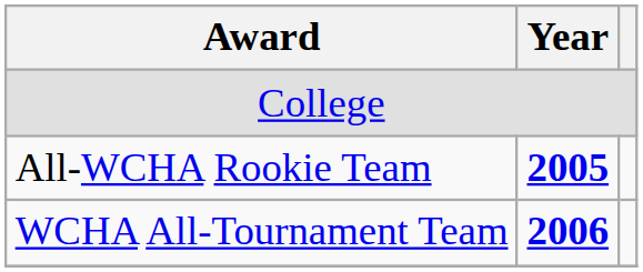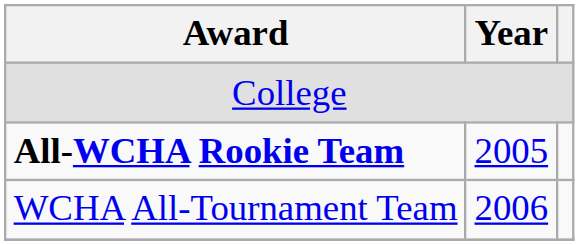All-WCHA Rookie Team | Award: normal -> bold
All-WCHA Rookie Team | Year: bold -> normal
WCHA All-Tournament Team | Year: bold -> normal
